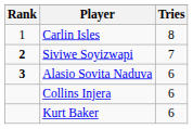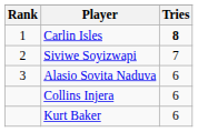Carlin Isles | Tries: normal -> bold
Siviwe Soyizwapi | Rank: bold -> normal
Alasio Sovita Naduva | Rank: bold -> normal
